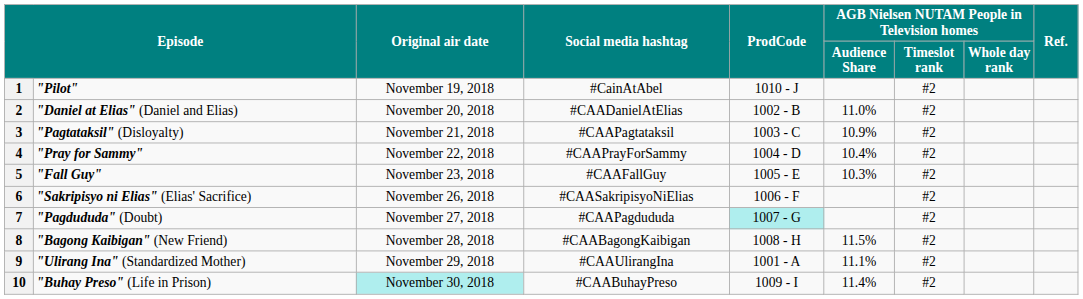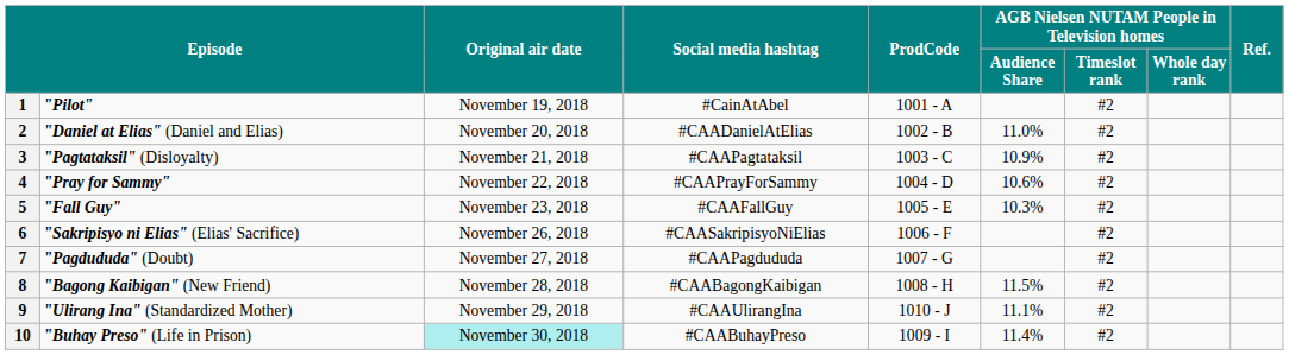1 | ProdCode: 1010 - J -> 1001 - A
4 | column 6: 10.4% -> 10.6%
7 | ProdCode: paleturquoise background -> no background
9 | ProdCode: 1001 - A -> 1010 - J
